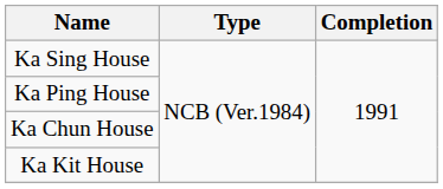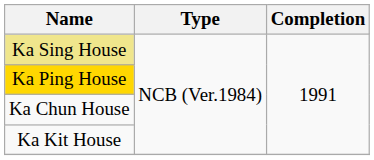Ka Sing House | Name: no background -> khaki background
Ka Ping House | Name: no background -> gold background
